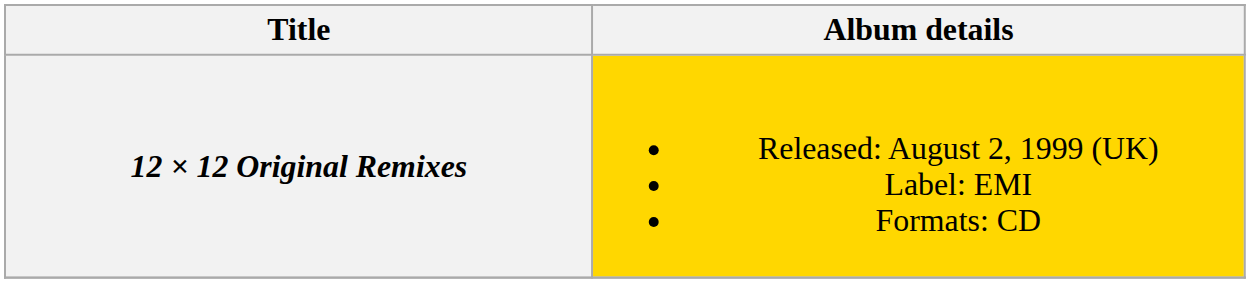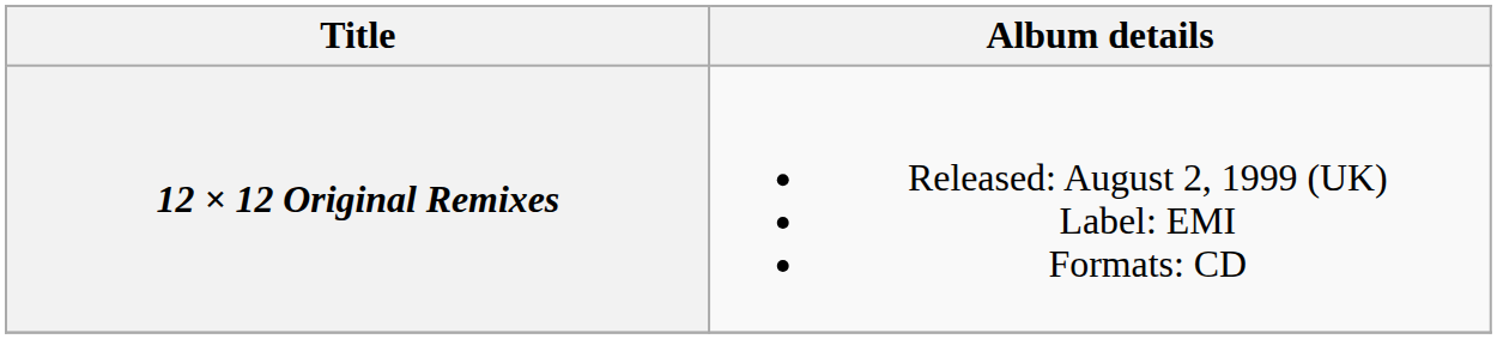12 × 12 Original Remixes | Album details: gold background -> no background
